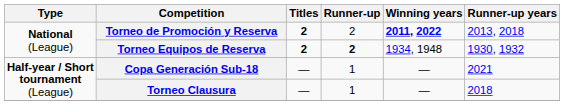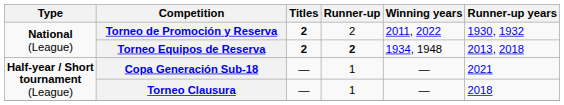Torneo de Promoción y Reserva | Winning years: bold -> normal
Torneo de Promoción y Reserva | Runner-up years: 2013, 2018 -> 1930, 1932
Torneo Equipos de Reserva | Runner-up years: 1930, 1932 -> 2013, 2018
